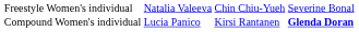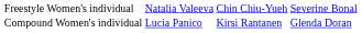Compound Women's individual | column 4: bold -> normal
